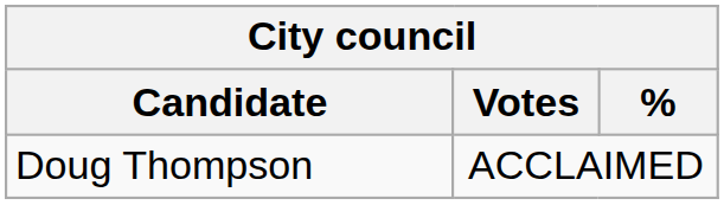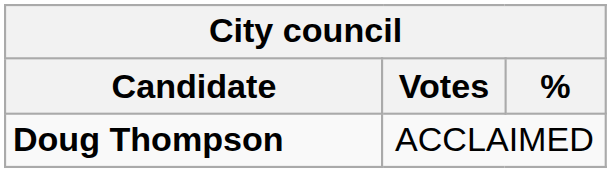Doug Thompson | Candidate: normal -> bold
